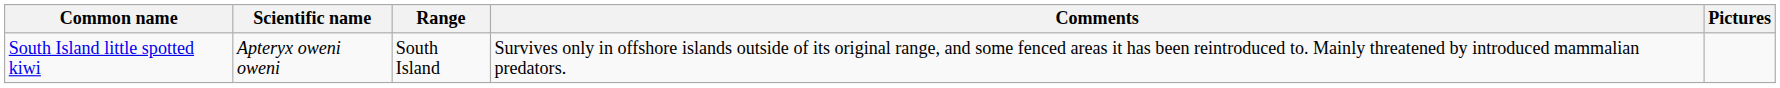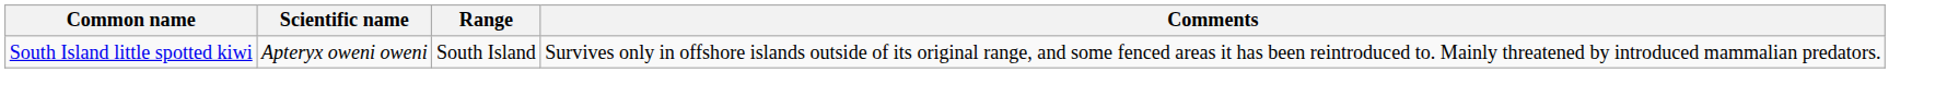- column: Pictures
